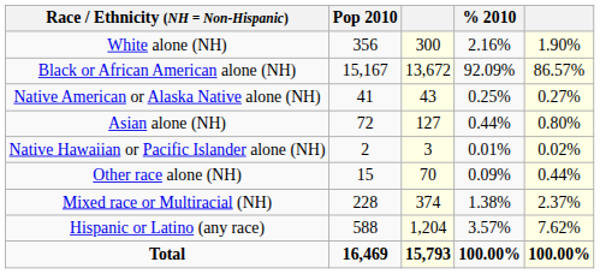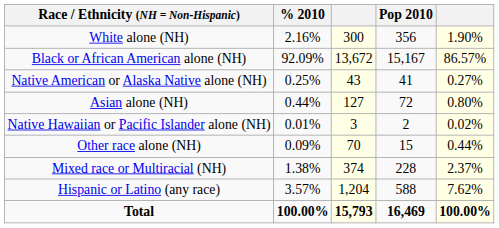columns swapped: Pop 2010 <-> % 2010
